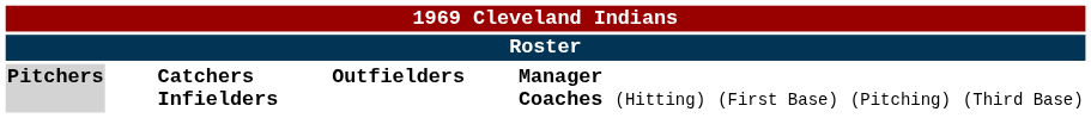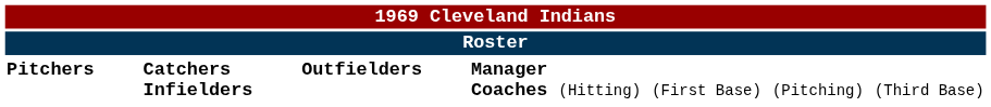Pitchers | column 1: lightgrey background -> no background
